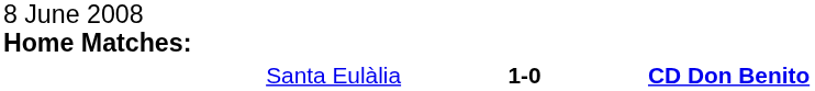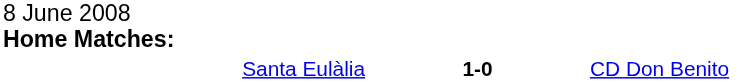Santa Eulàlia | column 3: bold -> normal
